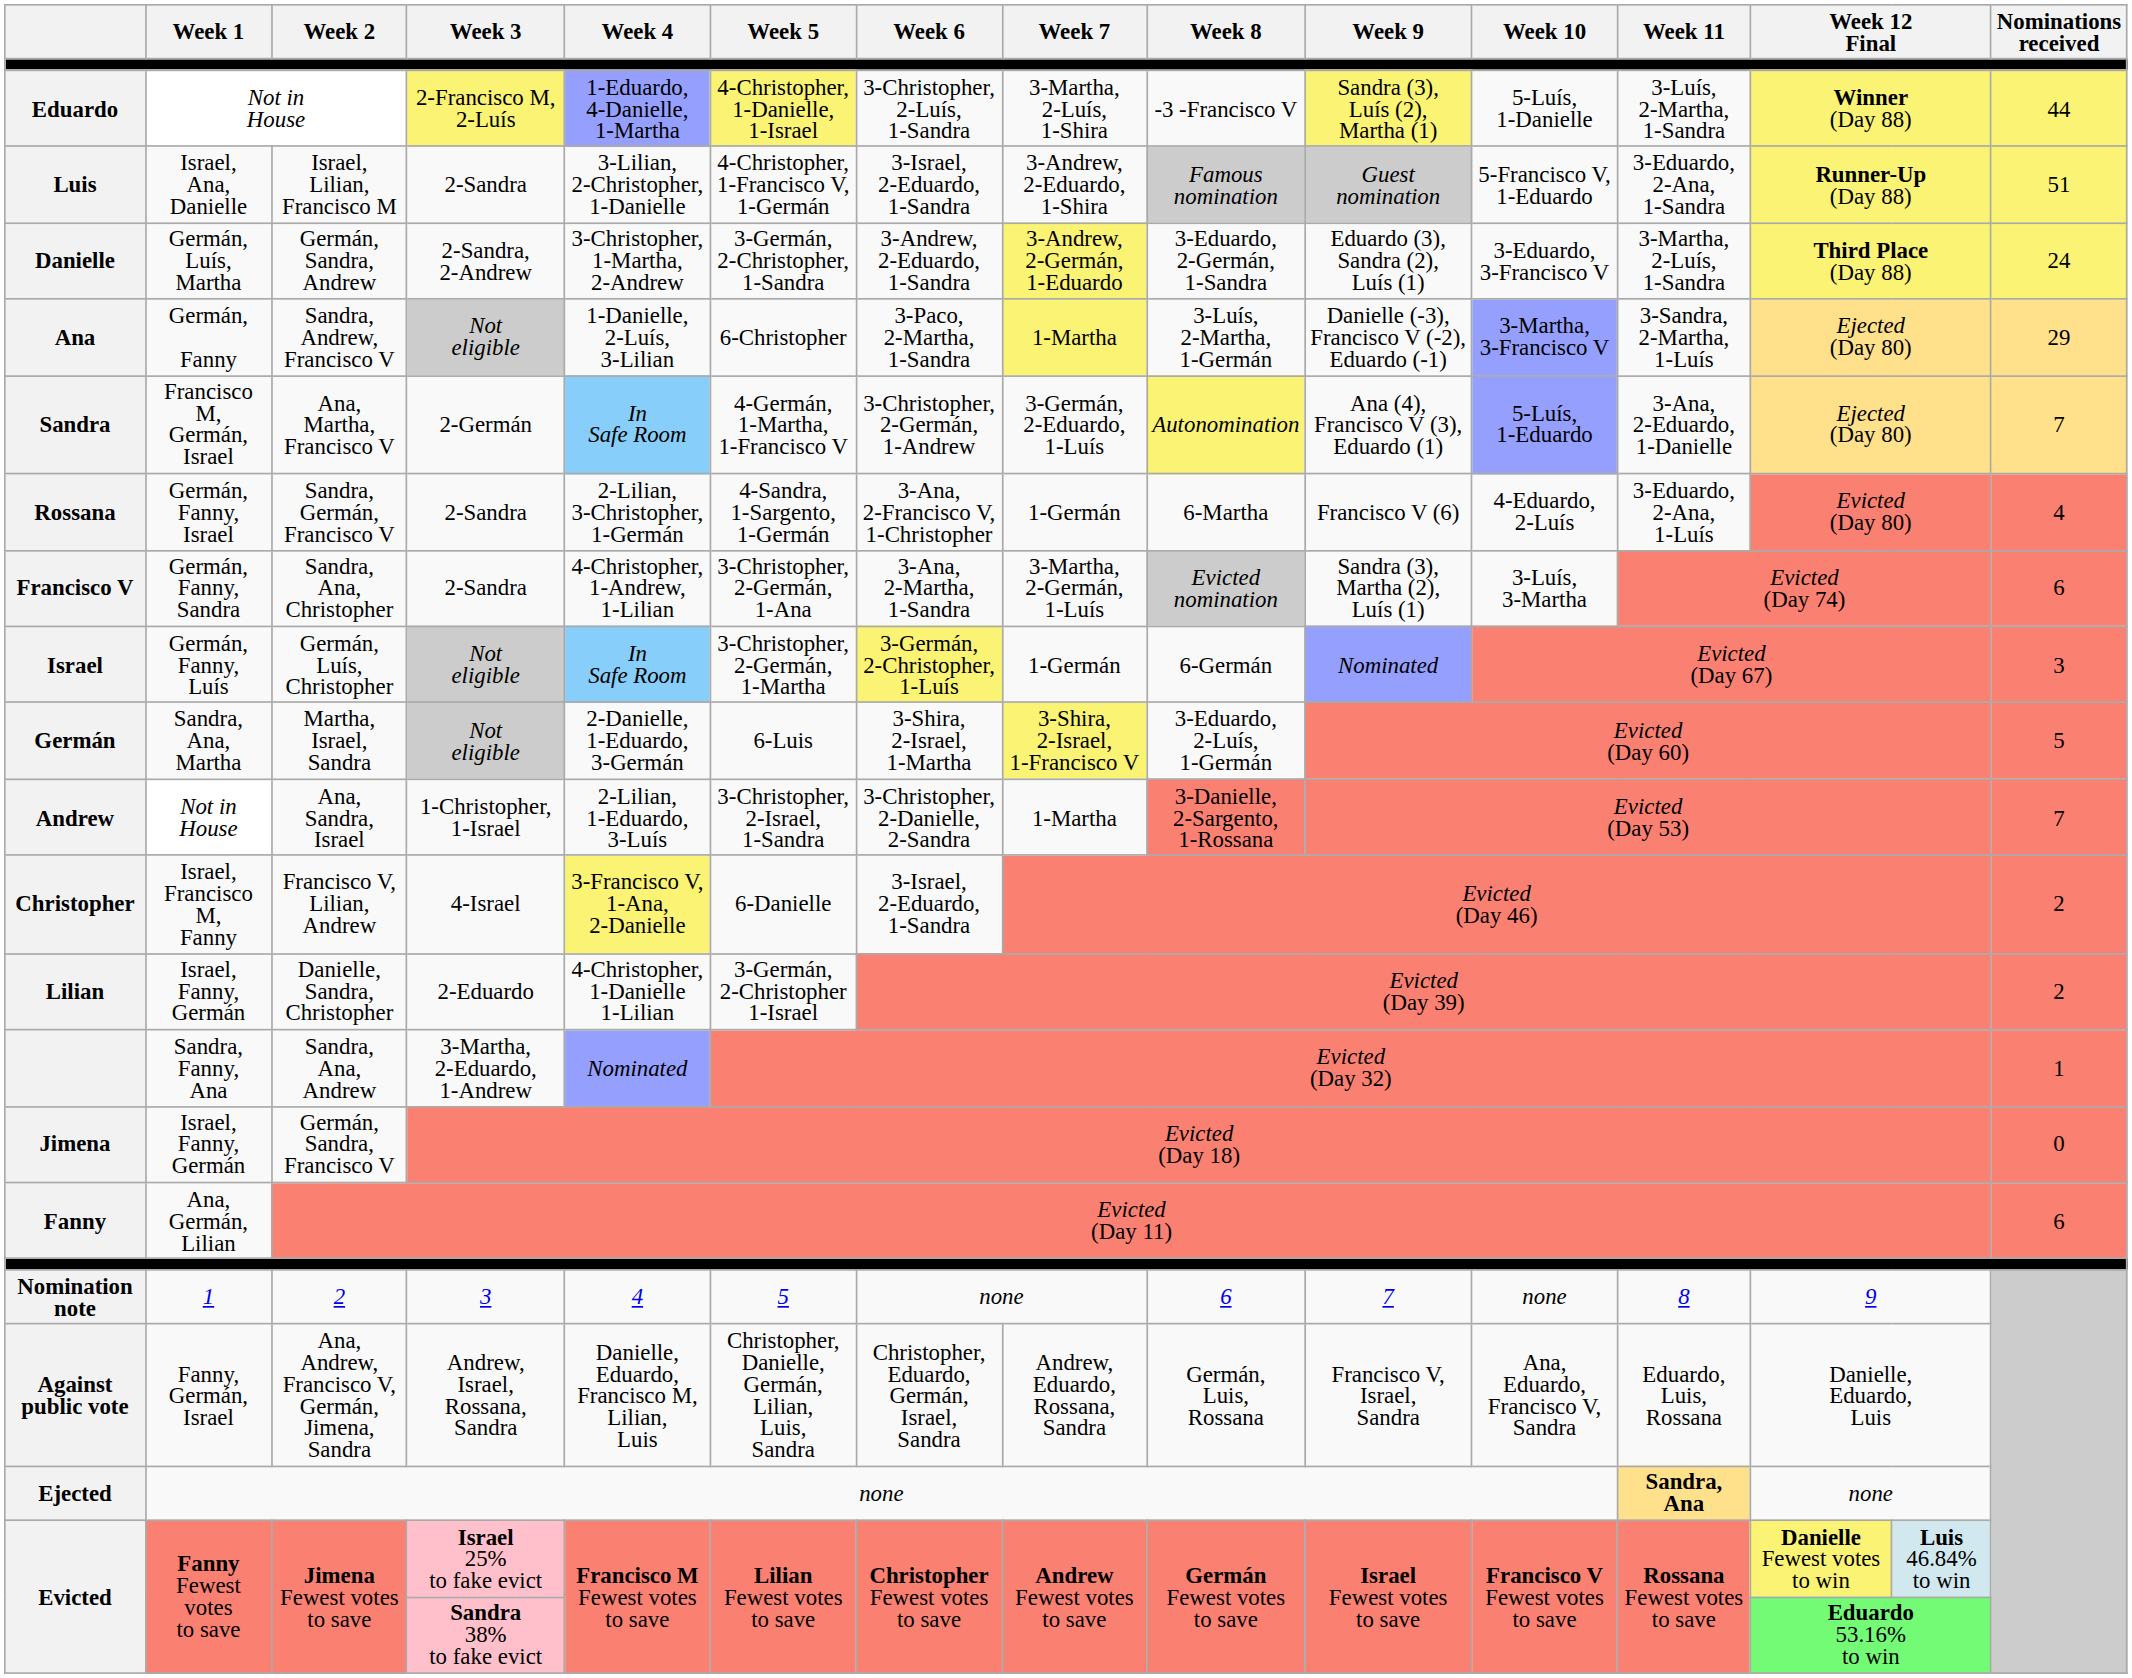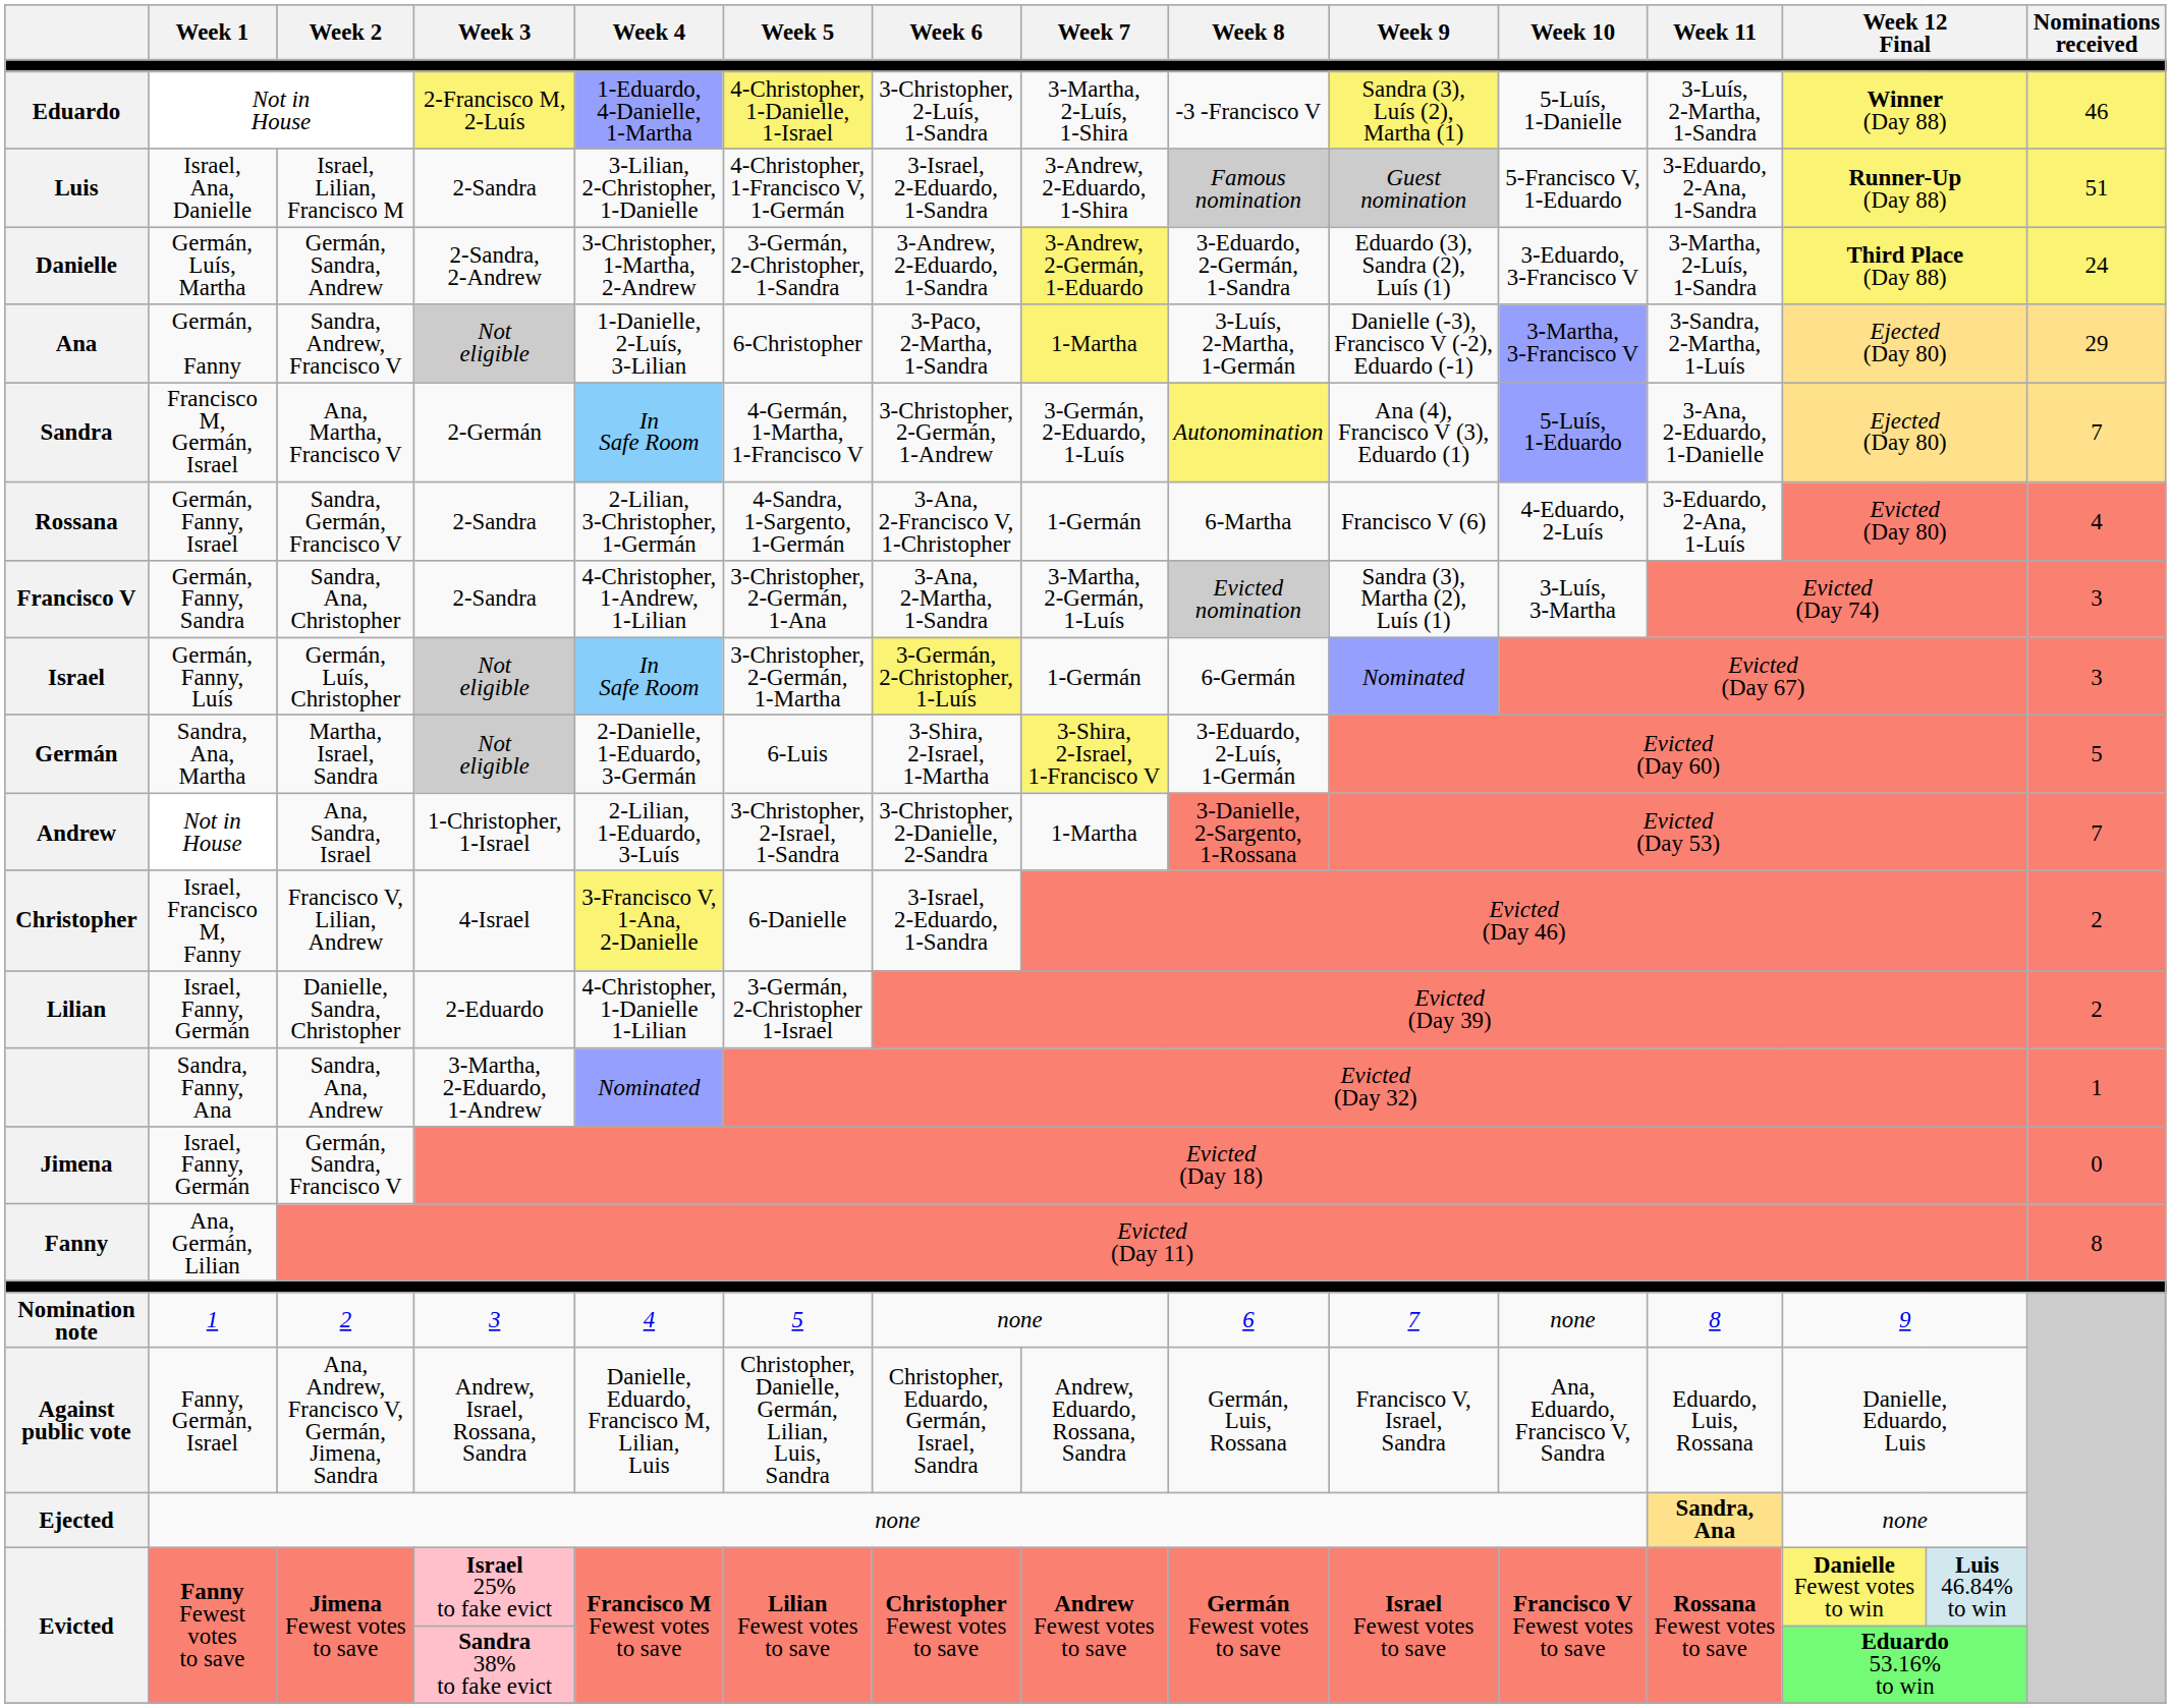Eduardo | Nominations received: 44 -> 46
Francisco V | Nominations received: 6 -> 3
Fanny | Nominations received: 6 -> 8
